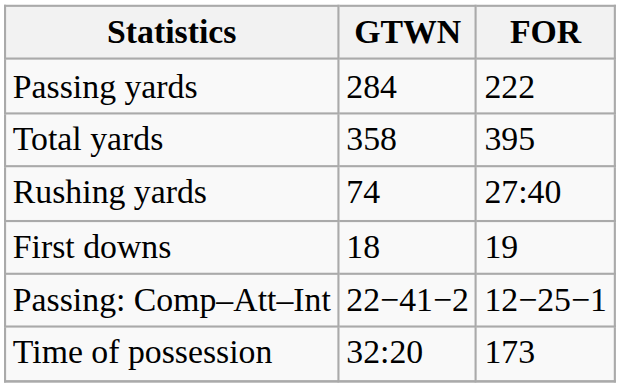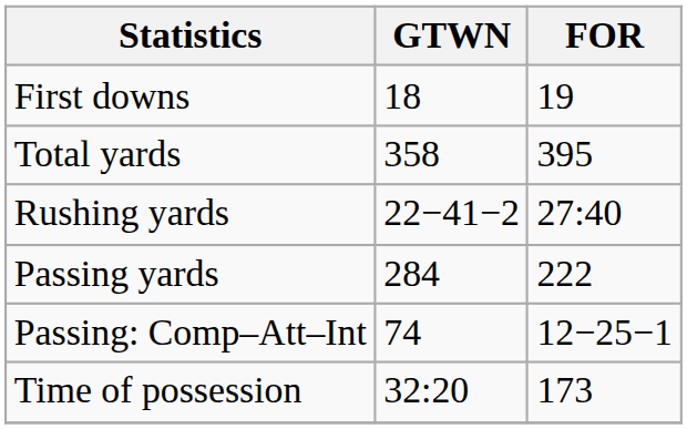rows swapped: First downs <-> Passing yards
Rushing yards | GTWN: 74 -> 22−41−2
Passing: Comp–Att–Int | GTWN: 22−41−2 -> 74
